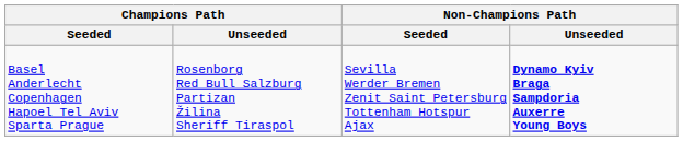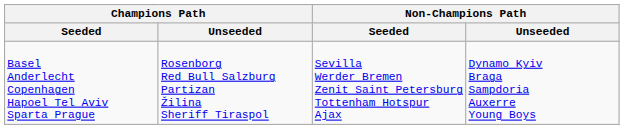Basel Anderlecht Copenhagen Hapoel Tel Aviv Sparta Prague | Non-Champions Path / Unseeded: bold -> normal
